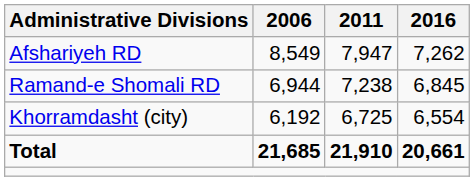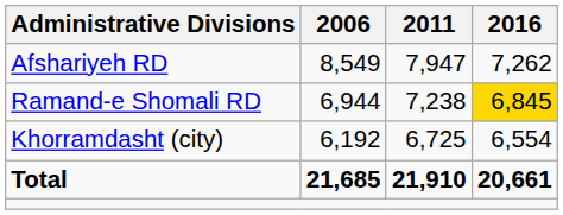Ramand-e Shomali RD | 2016: no background -> gold background
